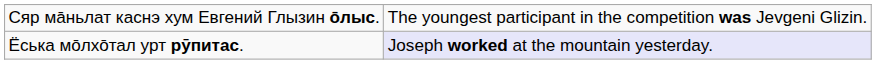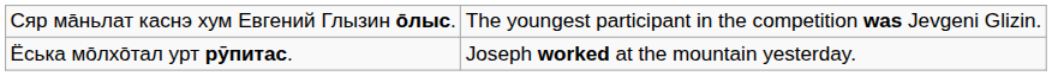Ёська мо̄лхо̄тал урт рӯпитас. | column 2: lavender background -> no background
